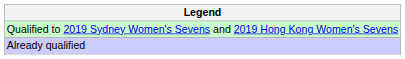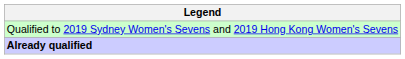Already qualified | column 1: normal -> bold
